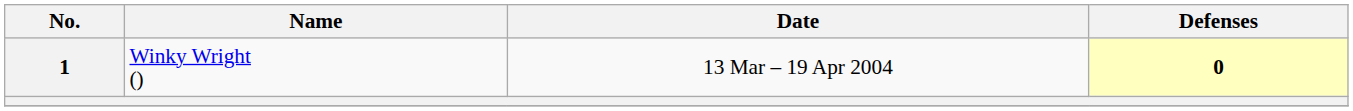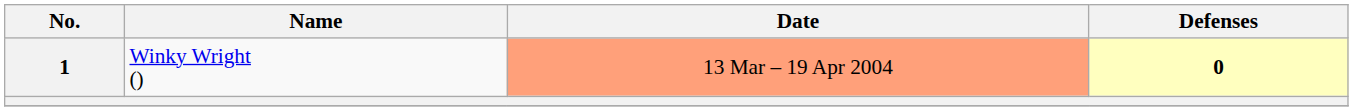1 | Date: no background -> lightsalmon background
